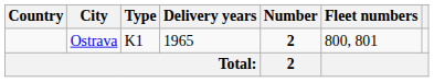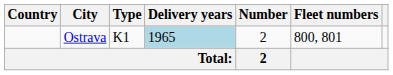Ostrava | Delivery years: no background -> lightblue background
Ostrava | Number: bold -> normal
